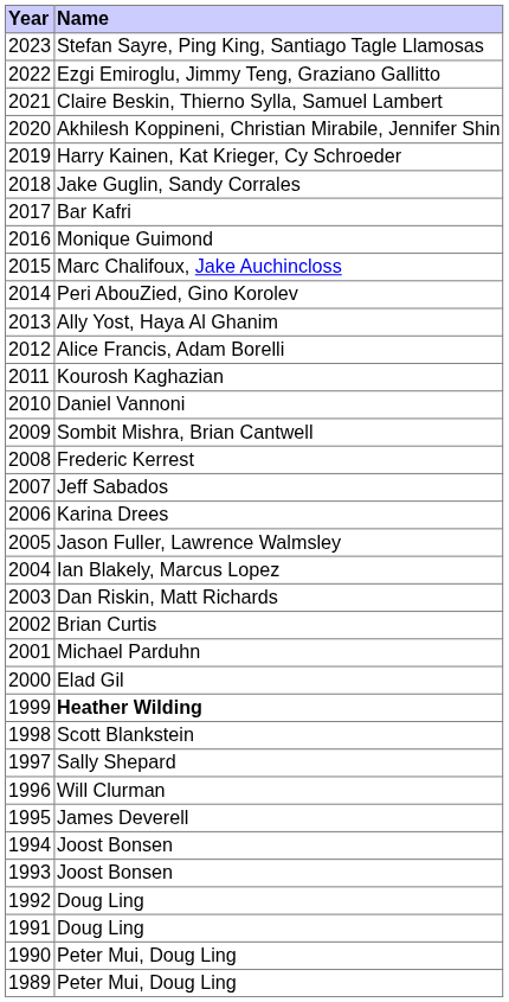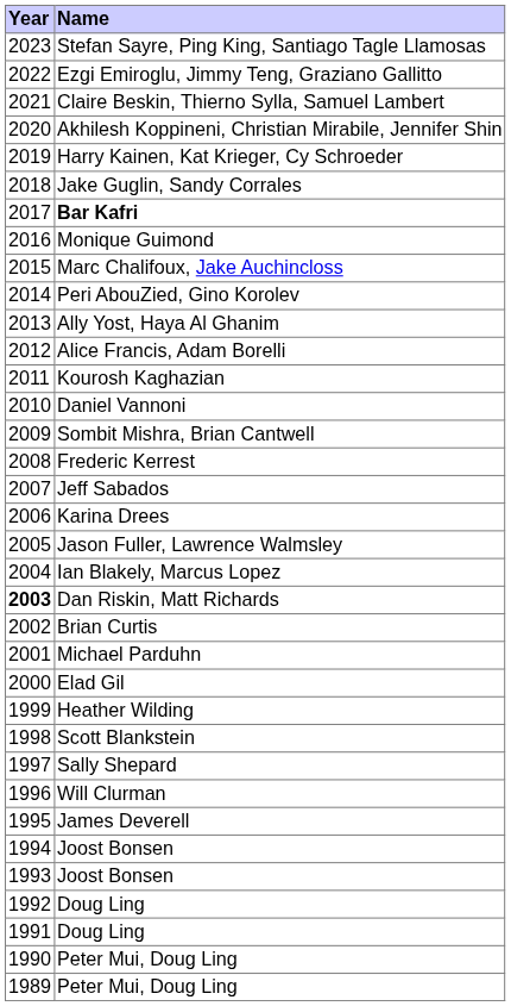row 8 | Name: normal -> bold
row 22 | Year: normal -> bold
row 26 | Name: bold -> normal
